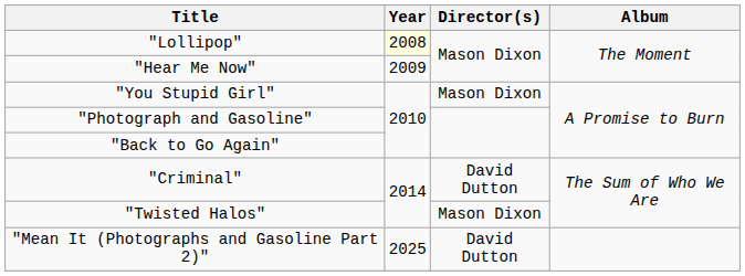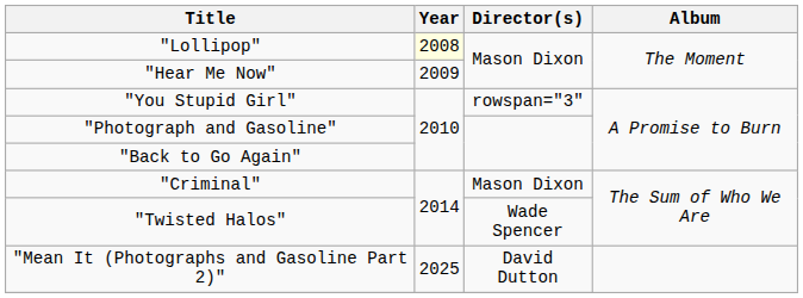"You Stupid Girl" | Director(s): Mason Dixon -> rowspan="3"
"Criminal" | Director(s): David Dutton -> Mason Dixon
"Twisted Halos" | Director(s): Mason Dixon -> Wade Spencer
